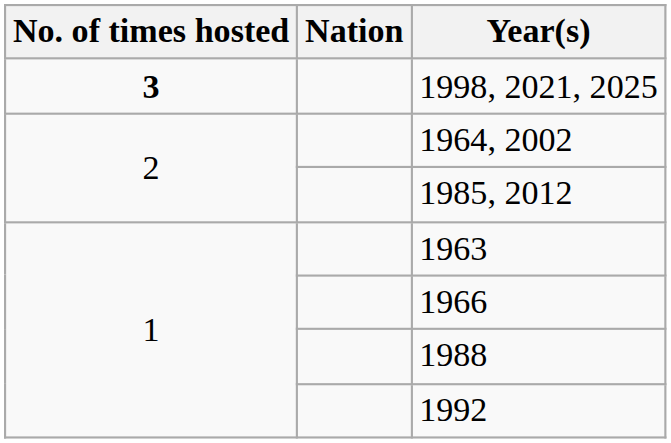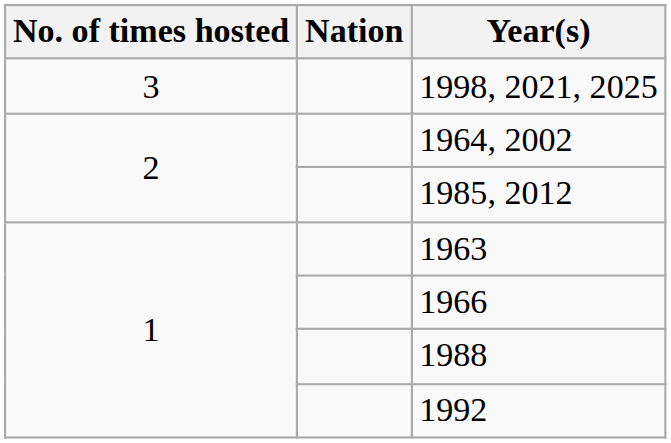1998, 2021, 2025 | No. of times hosted: bold -> normal
